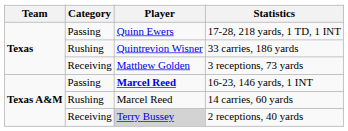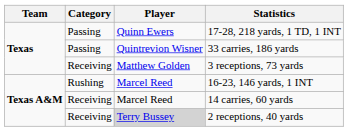33 carries, 186 yards | Category: Rushing -> Passing
16-23, 146 yards, 1 INT | Category: Passing -> Rushing
16-23, 146 yards, 1 INT | Player: bold -> normal
14 carries, 60 yards | Category: Rushing -> Receiving
